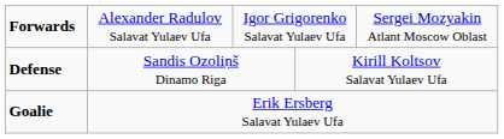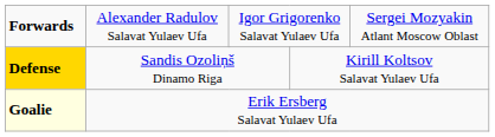Defense | column 1: no background -> gold background
Goalie | column 1: no background -> lightyellow background
